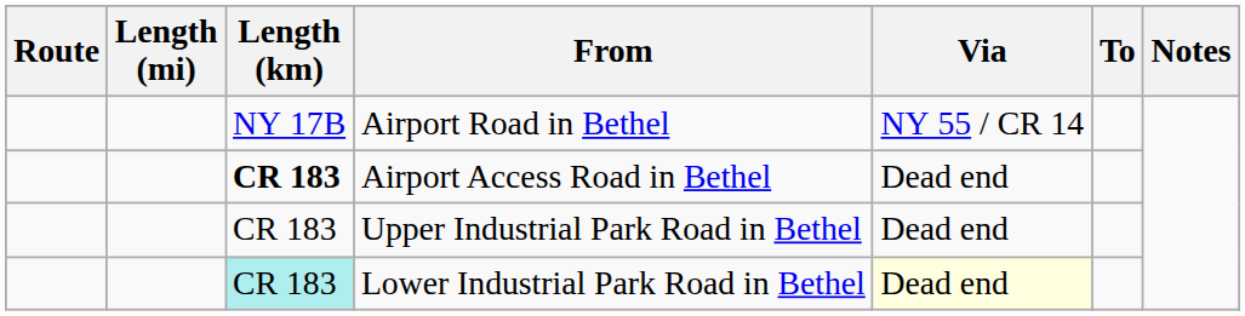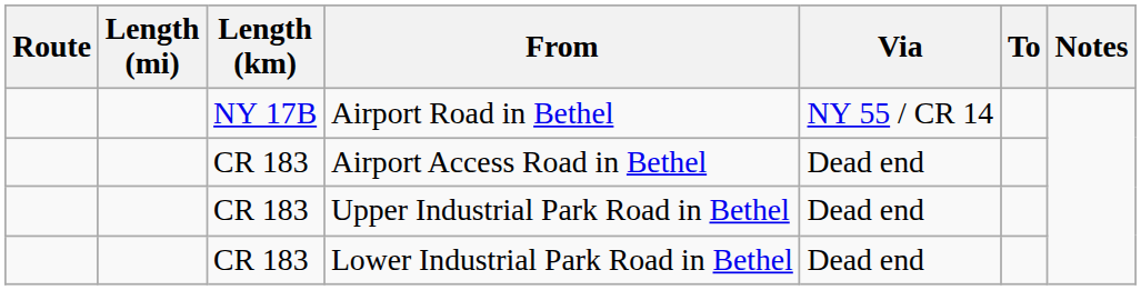Airport Access Road in Bethel | Length (km): bold -> normal
Lower Industrial Park Road in Bethel | Length (km): paleturquoise background -> no background
Lower Industrial Park Road in Bethel | Via: lightyellow background -> no background
